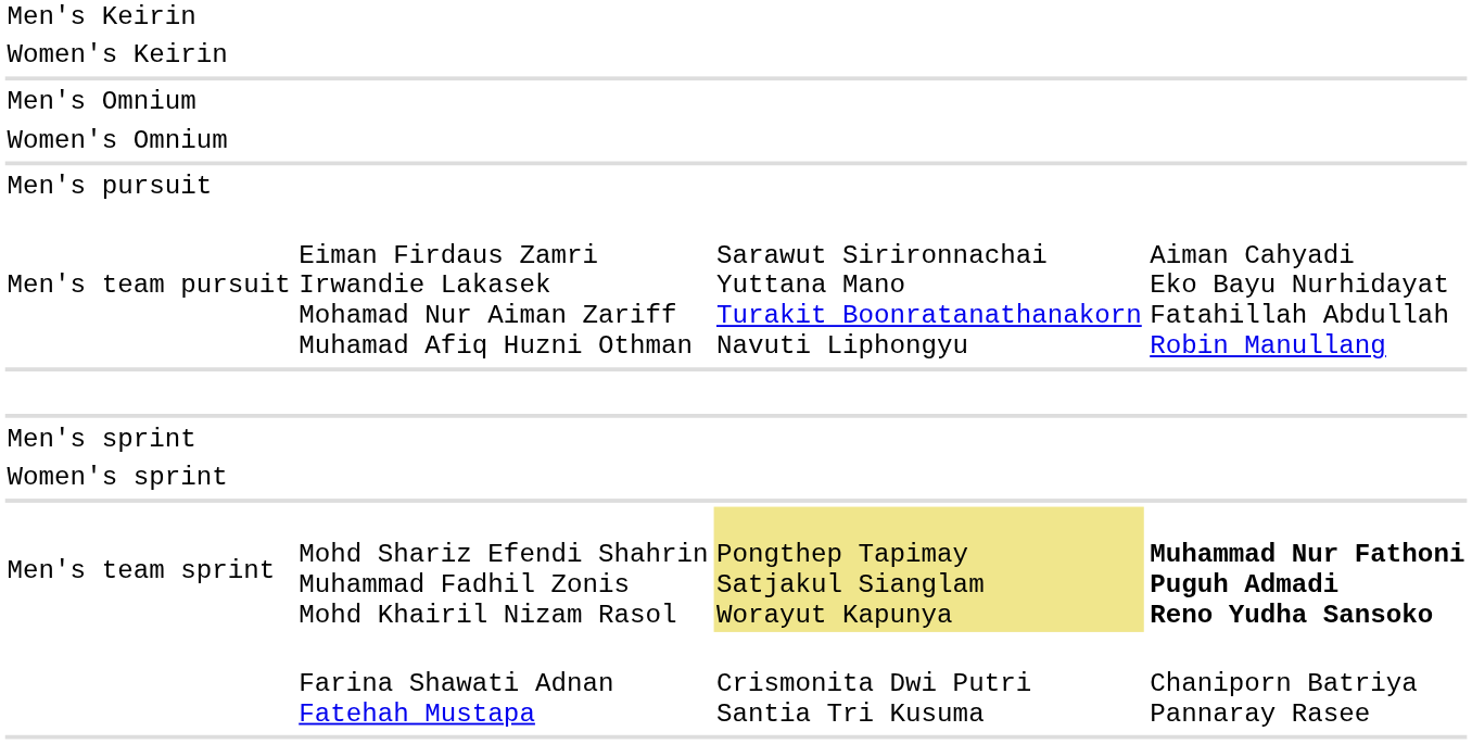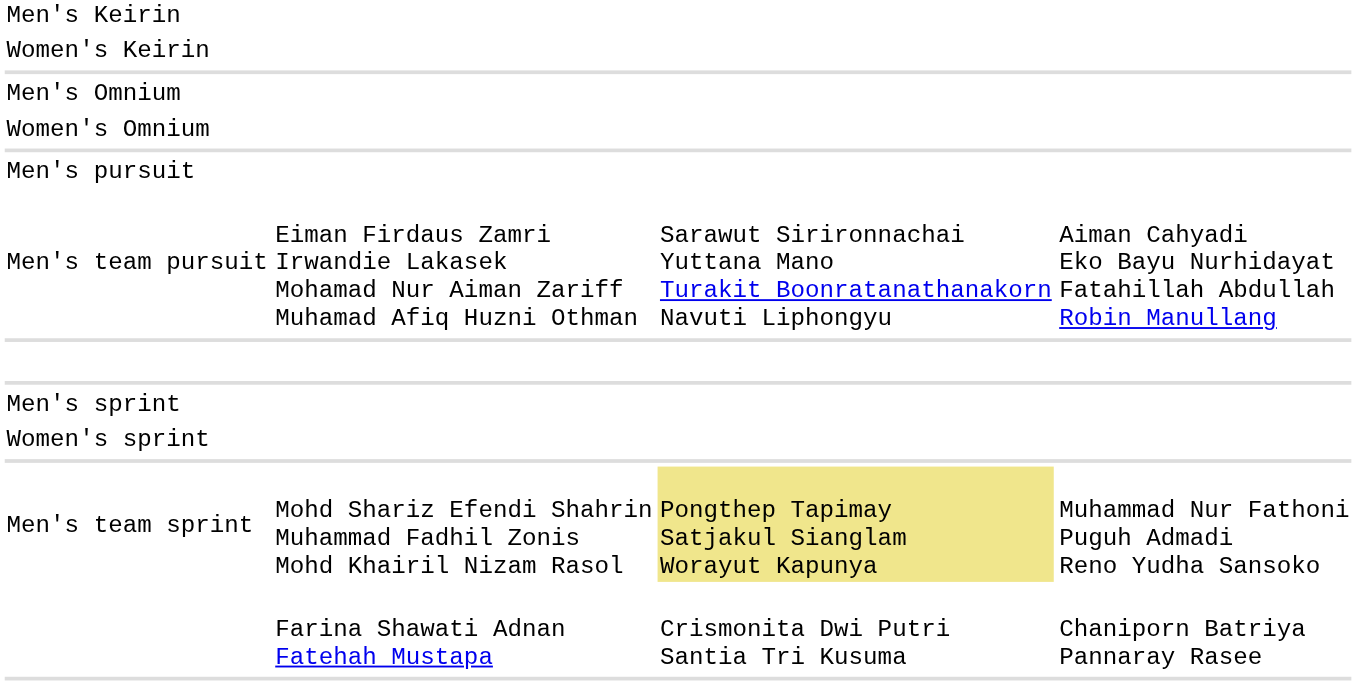Men's team sprint | column 4: bold -> normal
